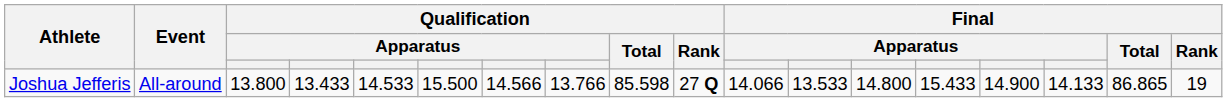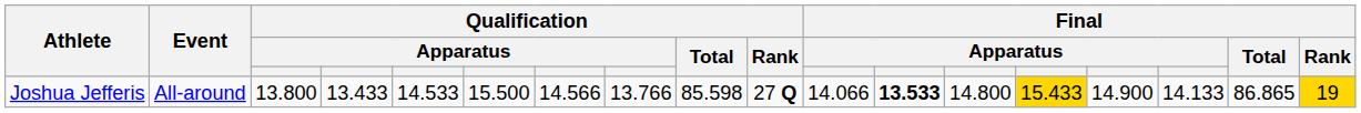row 4 | column 12: normal -> bold
row 4 | column 14: no background -> gold background
row 4 | Final / Rank: no background -> gold background
